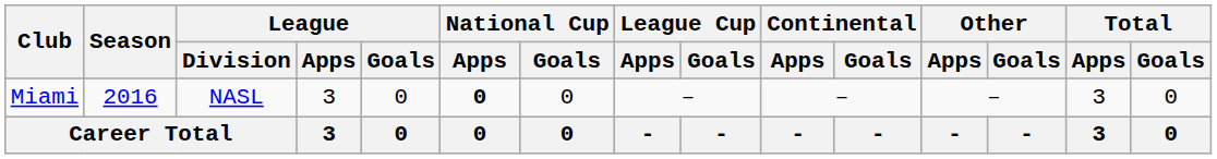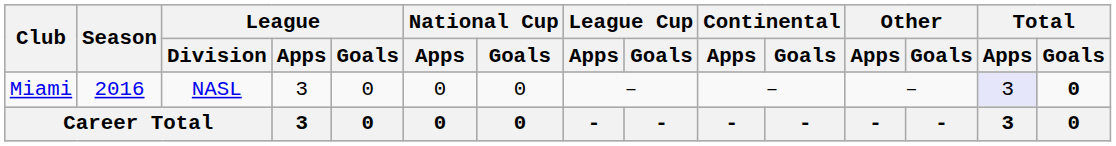Miami | National Cup / Apps: bold -> normal
Miami | Total / Apps: no background -> lavender background
Miami | Total / Goals: normal -> bold
